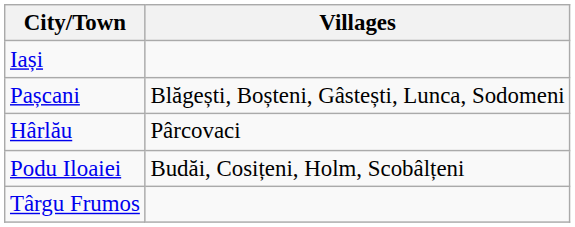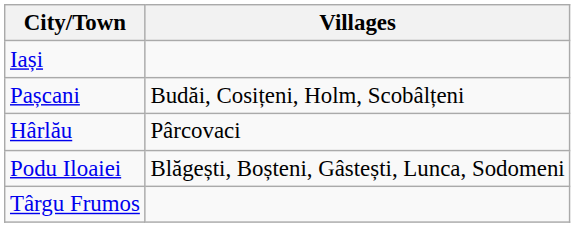Pașcani | column 2: Blăgești, Boșteni, Gâstești, Lunca, Sodomeni -> Budăi, Cosițeni, Holm, Scobâlțeni
Podu Iloaiei | column 2: Budăi, Cosițeni, Holm, Scobâlțeni -> Blăgești, Boșteni, Gâstești, Lunca, Sodomeni
